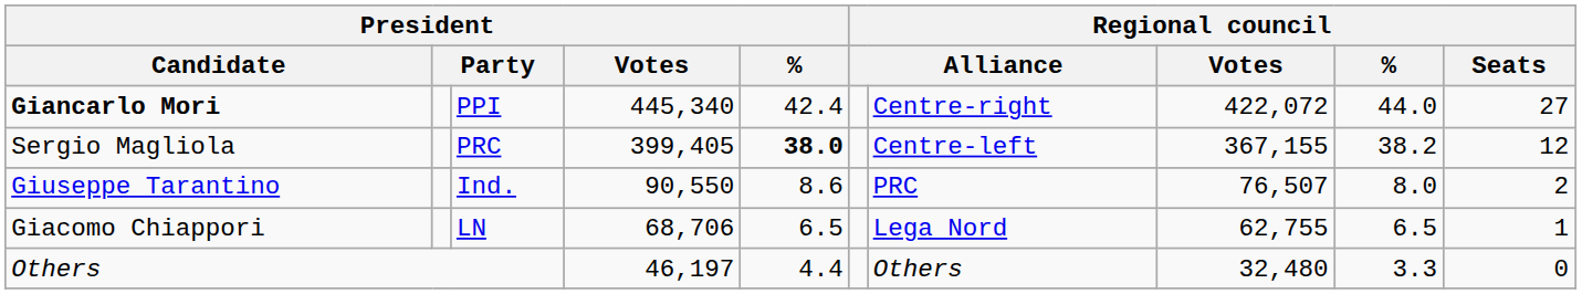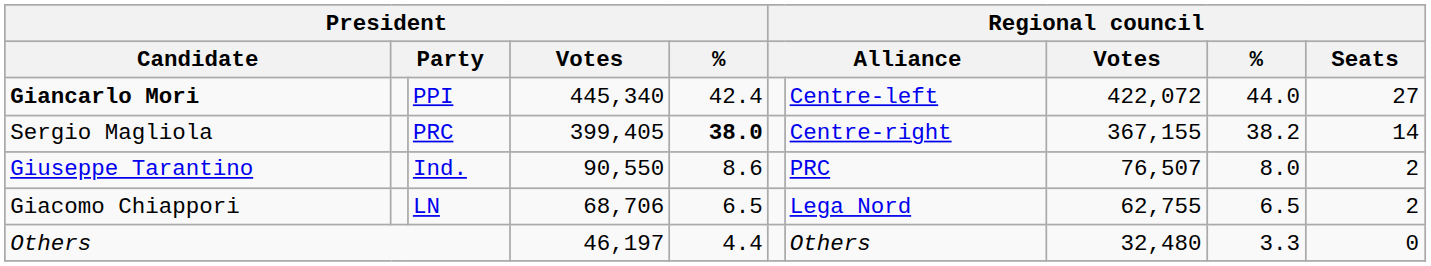Giancarlo Mori | column 7: Centre-right -> Centre-left
Sergio Magliola | column 7: Centre-left -> Centre-right
Sergio Magliola | Regional council / Seats: 12 -> 14
Giacomo Chiappori | Regional council / Seats: 1 -> 2
